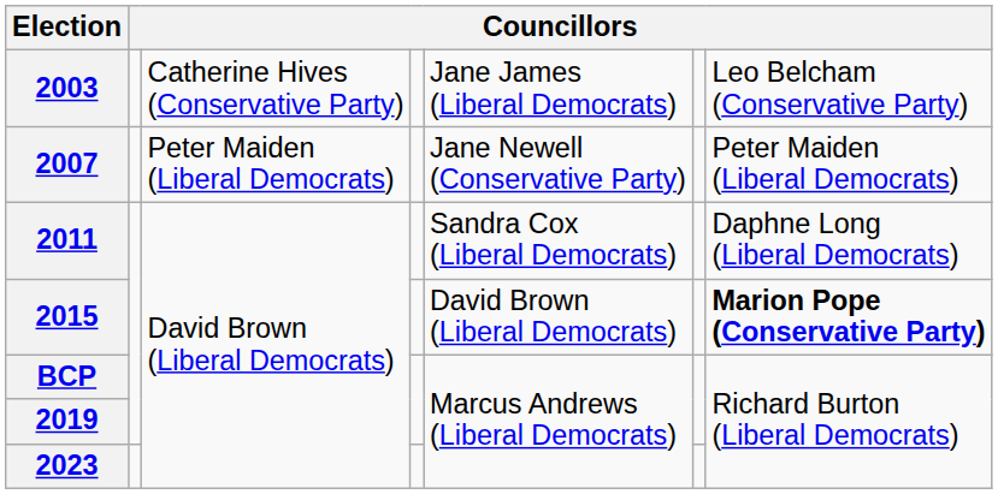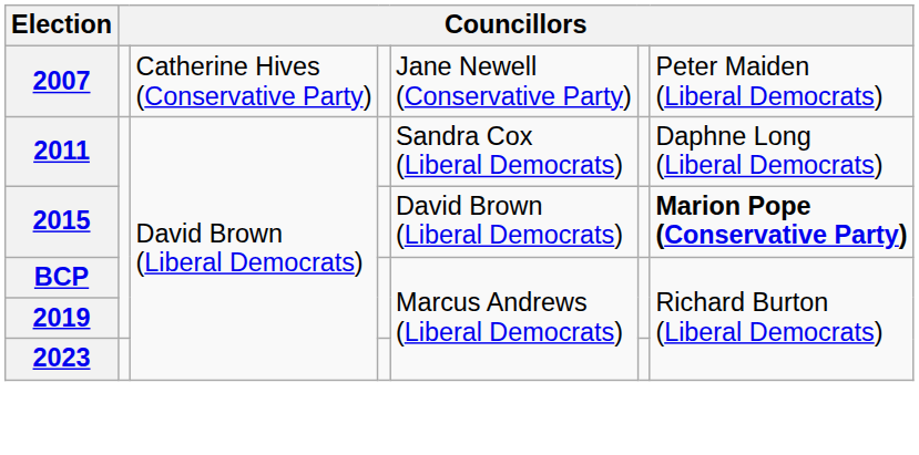- row: 2003 | Catherine Hives (Conservative Party) | Jane James (Liberal Democrats) | Leo Belcham (Conservative Party)
2007 | column 3: Peter Maiden (Liberal Democrats) -> Catherine Hives (Conservative Party)
